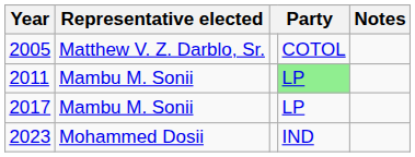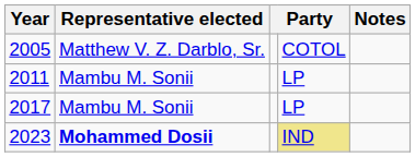2011 | column 4: lightgreen background -> no background
2023 | Representative elected: normal -> bold
2023 | column 4: no background -> khaki background
